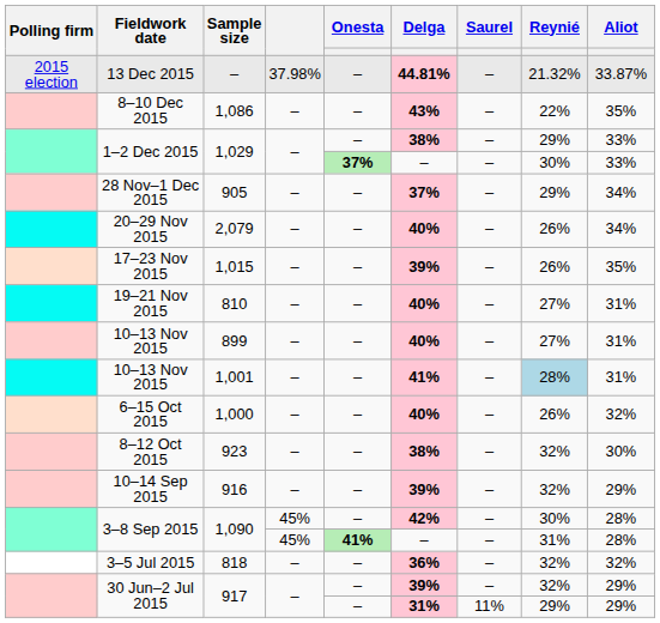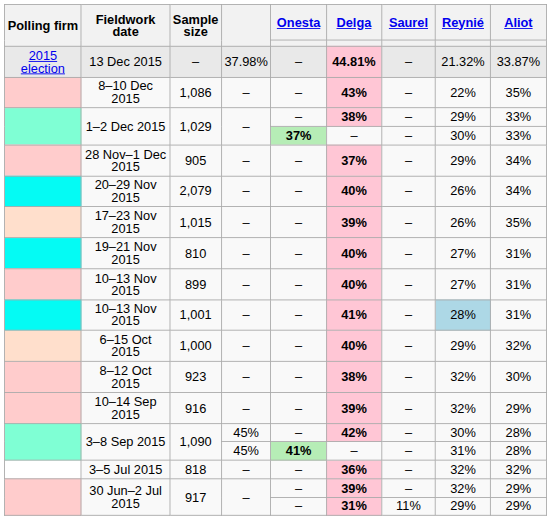1,000 | Reynié: 26% -> 29%
